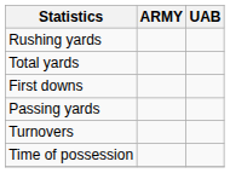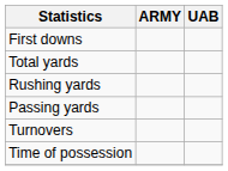rows swapped: First downs <-> Rushing yards
